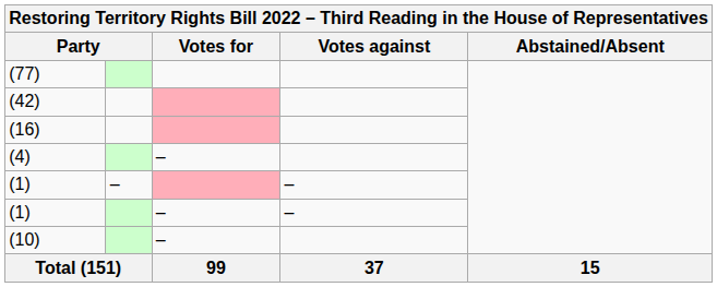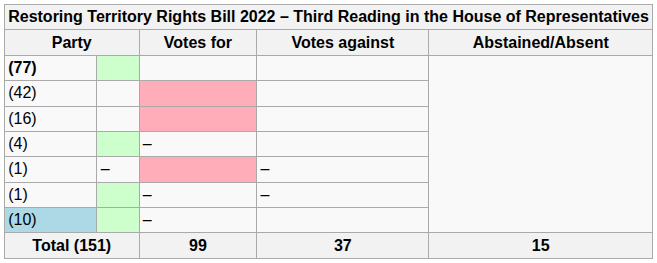(77) | column 1: normal -> bold
(10) | column 1: no background -> lightblue background
